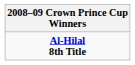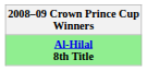row 2 | column 1: no background -> lightgreen background
